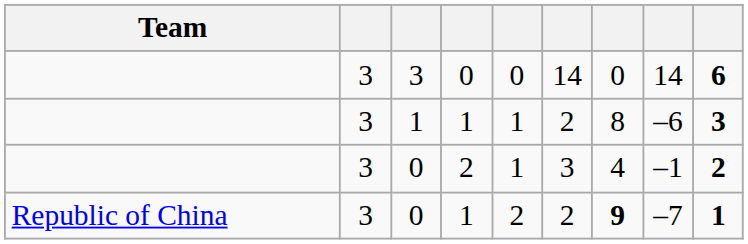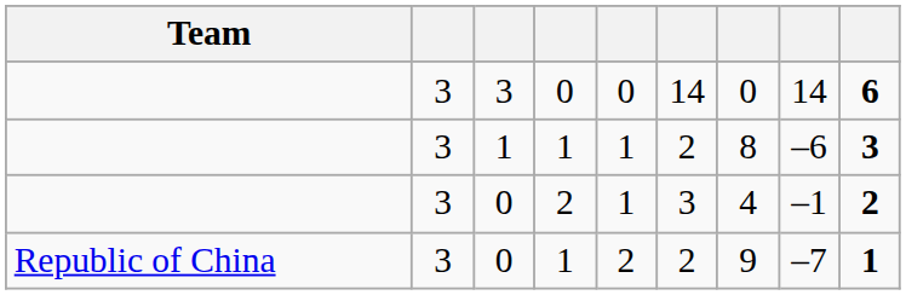row 5 | column 7: bold -> normal
